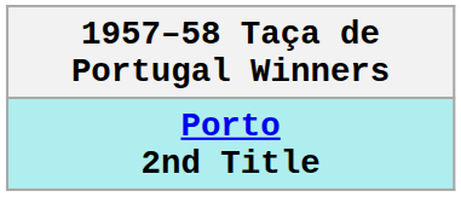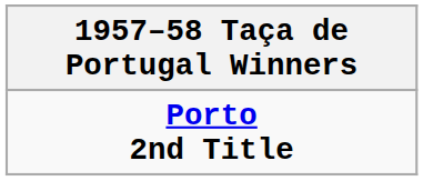row 2 | column 1: paleturquoise background -> no background
